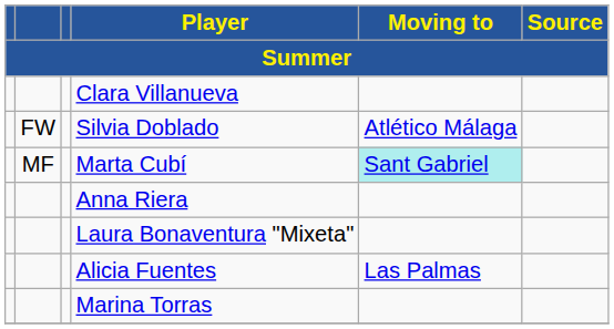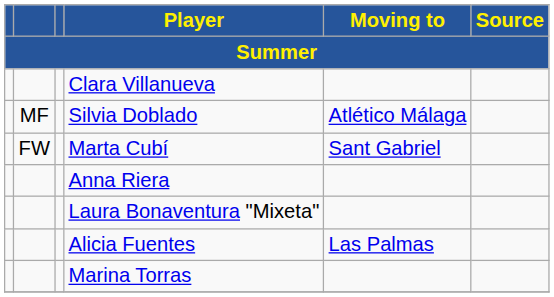Silvia Doblado | column 2: FW -> MF
Marta Cubí | column 2: MF -> FW
Marta Cubí | Moving to: paleturquoise background -> no background
